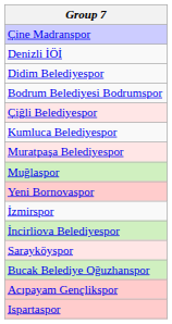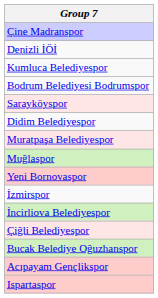row 4 | column 1: Didim Belediyespor -> Kumluca Belediyespor
row 6 | column 1: Çiğli Belediyespor -> Sarayköyspor
row 7 | column 1: Kumluca Belediyespor -> Didim Belediyespor
row 13 | column 1: Sarayköyspor -> Çiğli Belediyespor
